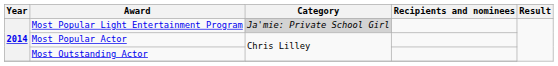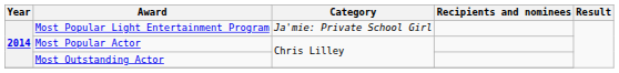Most Popular Light Entertainment Program | Category: lightgrey background -> no background
